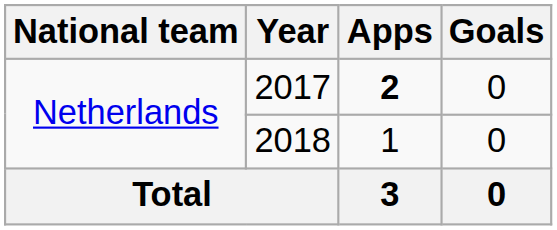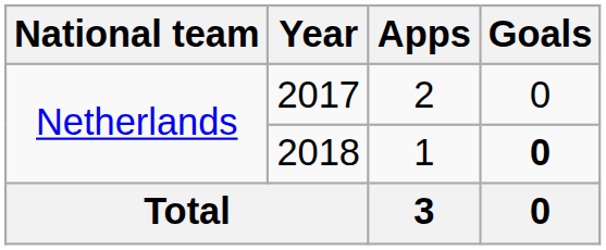2017 | Apps: bold -> normal
2018 | Goals: normal -> bold
